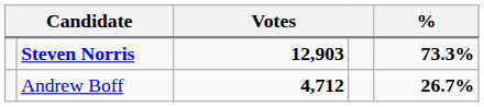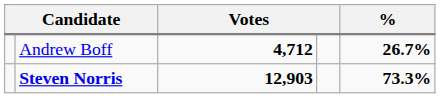rows swapped: Steven Norris <-> Andrew Boff
